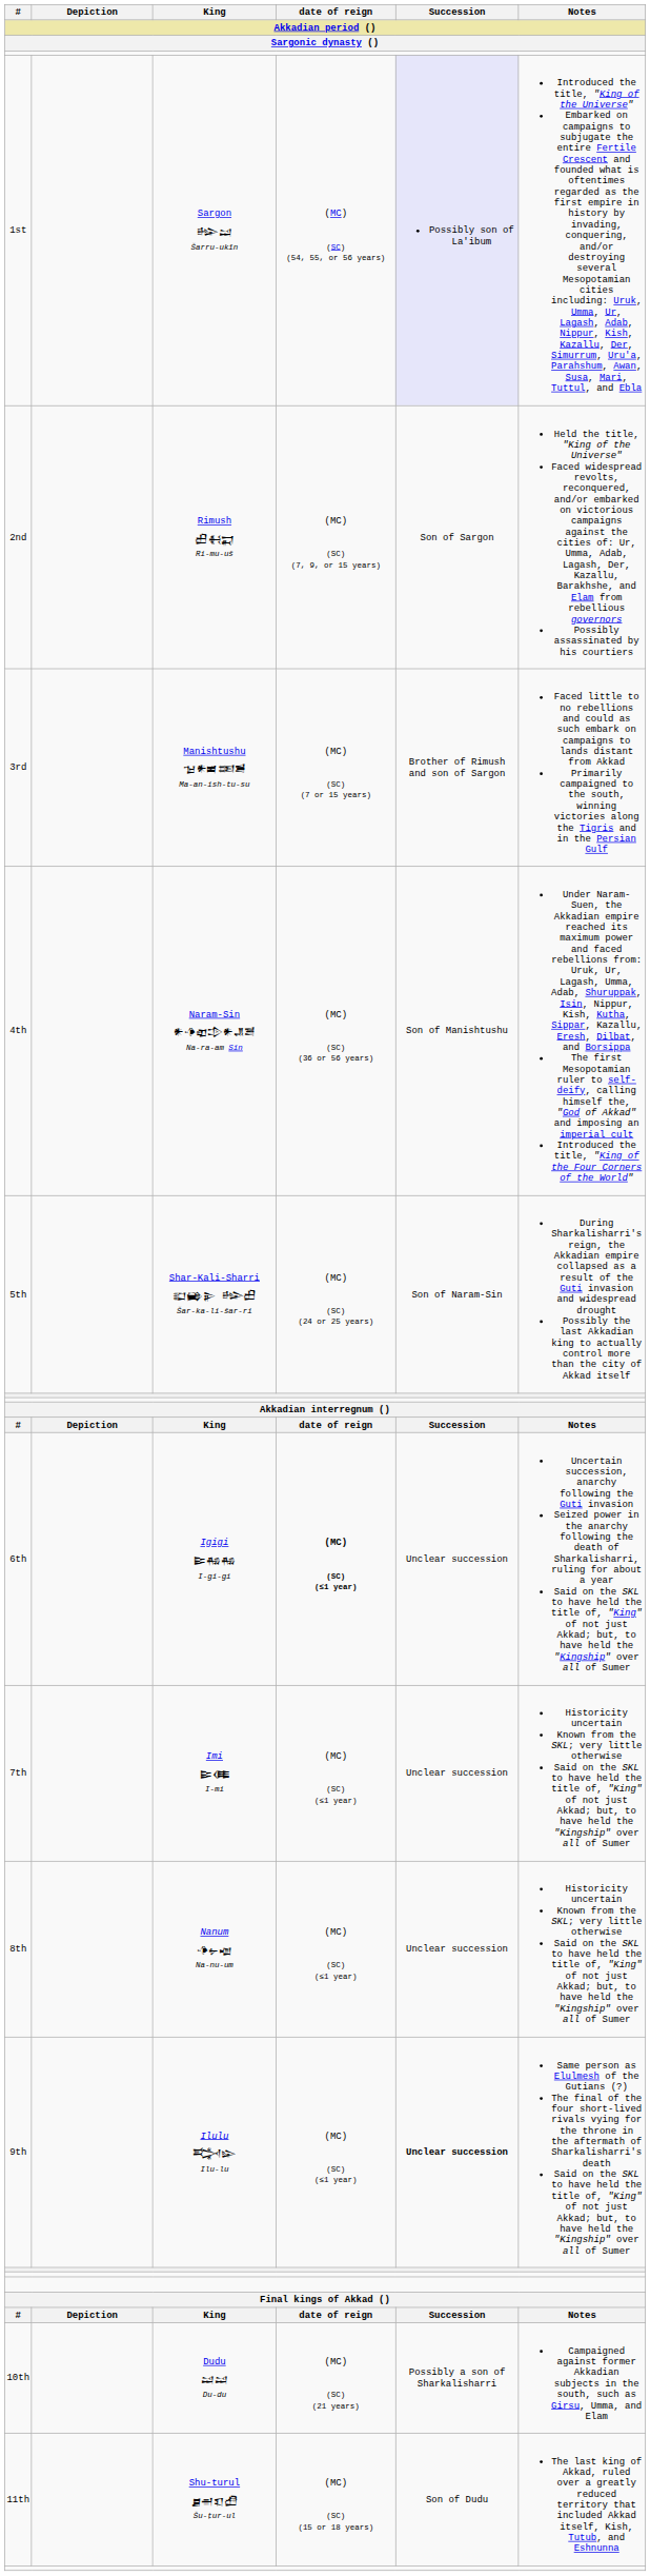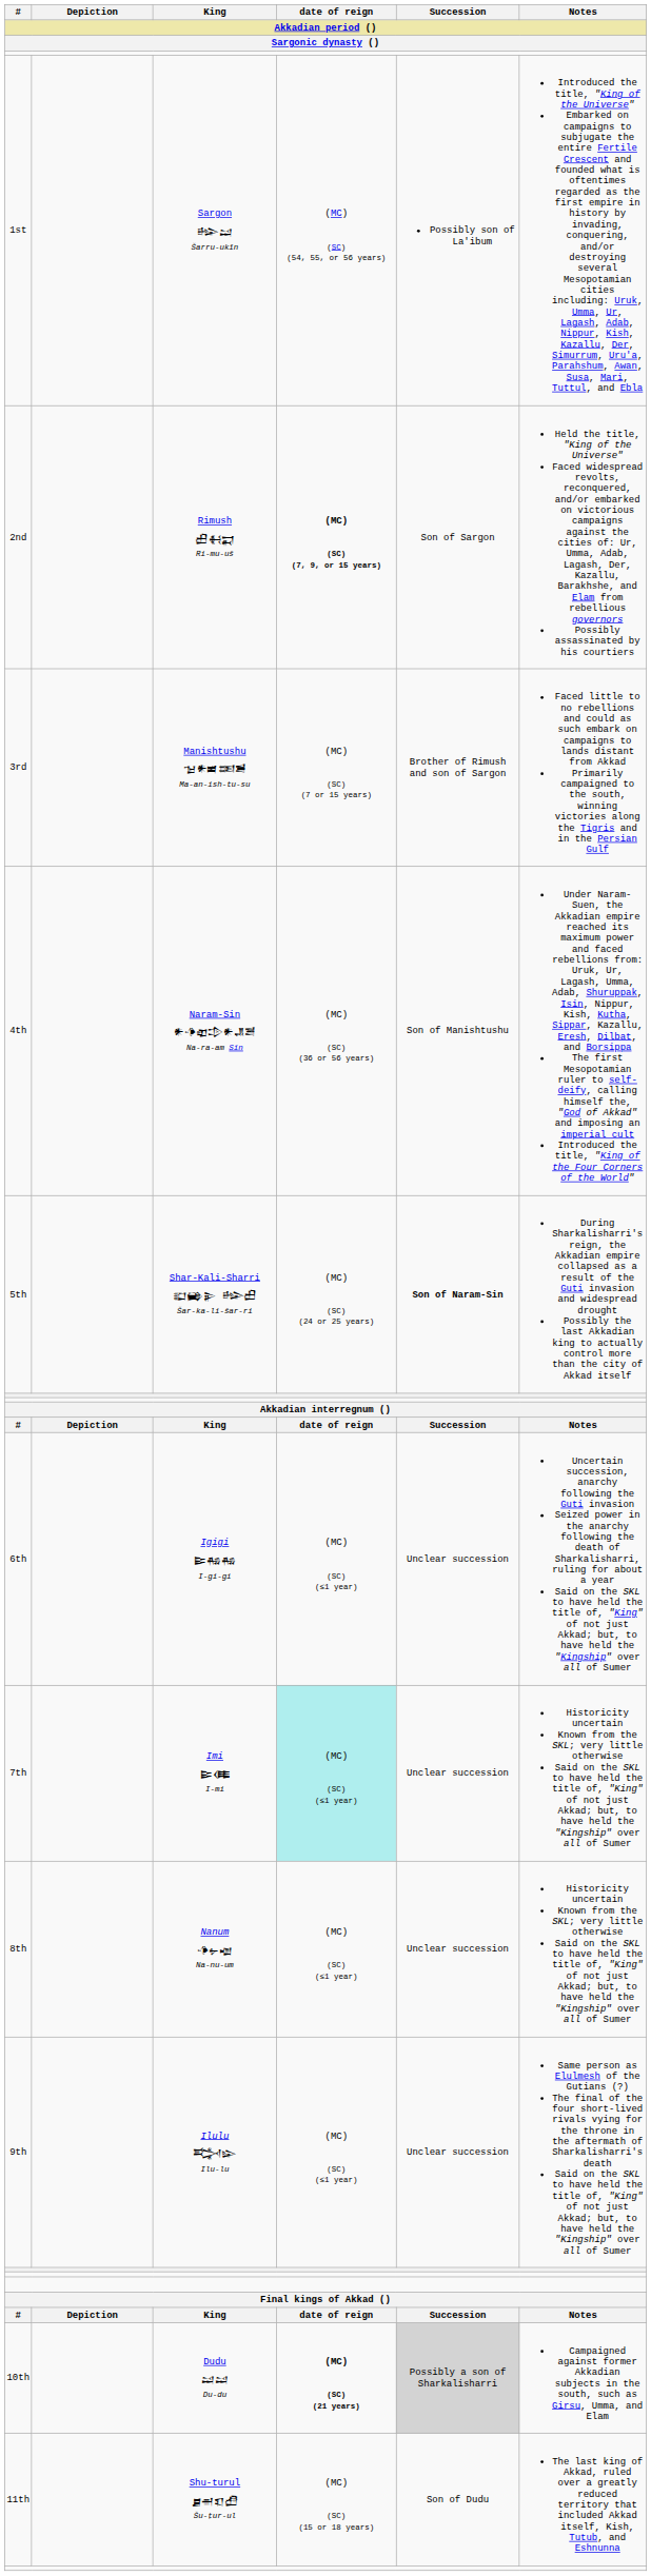1st | Succession: lavender background -> no background
2nd | date of reign: normal -> bold
5th | Succession: normal -> bold
6th | date of reign: bold -> normal
7th | date of reign: no background -> paleturquoise background
9th | Succession: bold -> normal
10th | date of reign: normal -> bold
10th | Succession: no background -> lightgrey background
